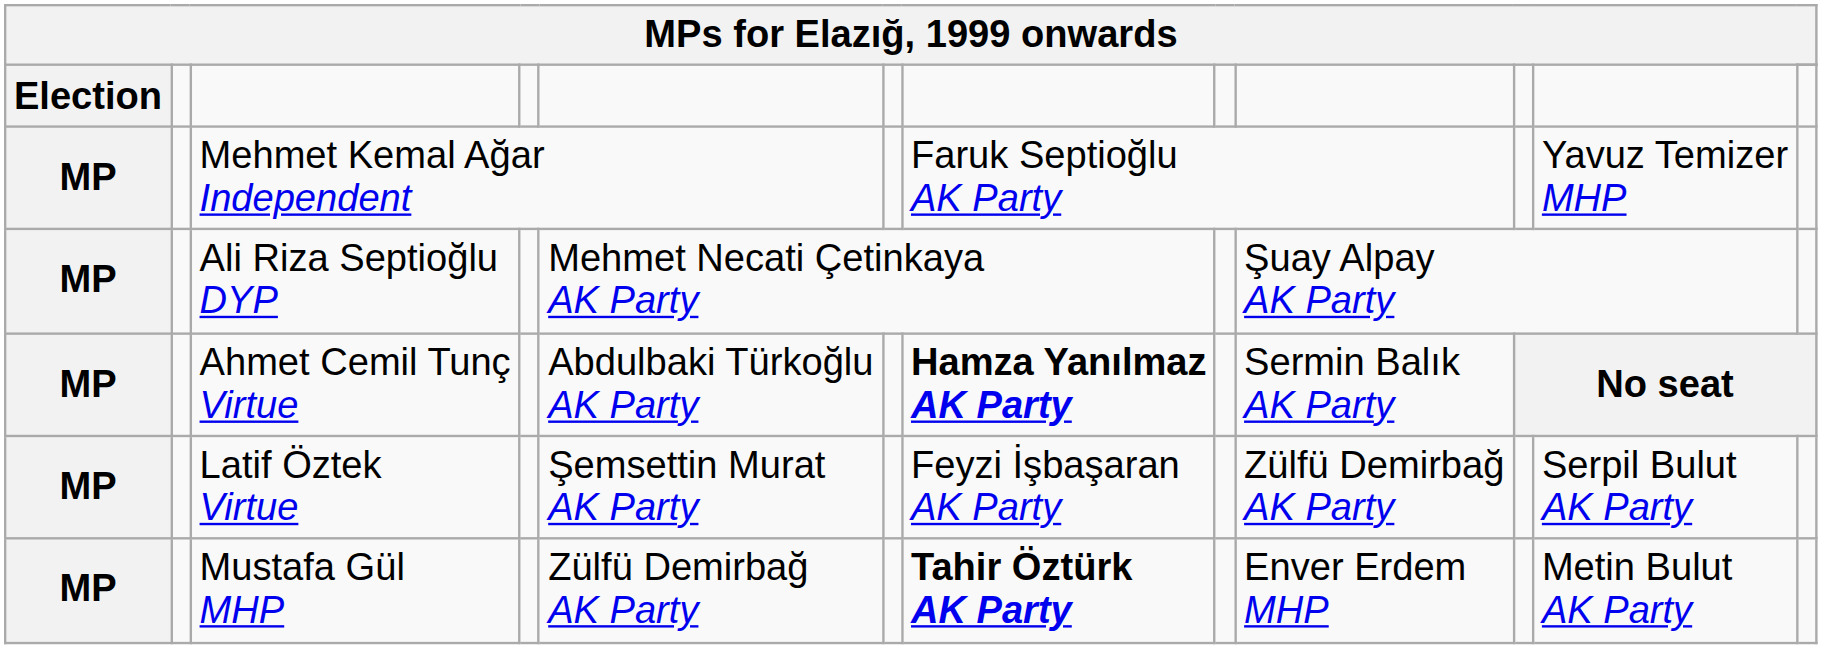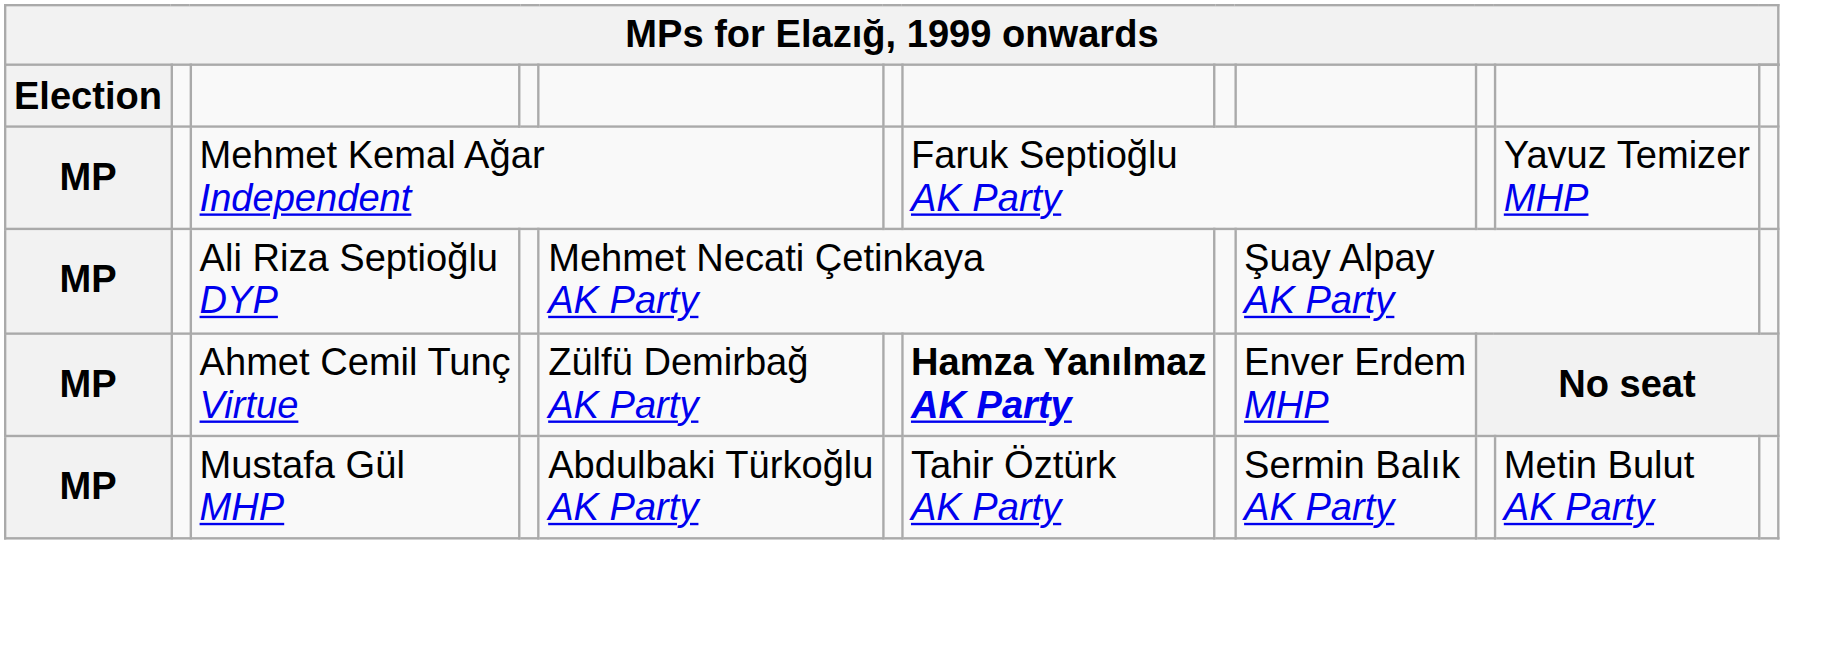Ahmet Cemil Tunç Virtue | column 5: Abdulbaki Türkoğlu AK Party -> Zülfü Demirbağ AK Party
Ahmet Cemil Tunç Virtue | column 9: Sermin Balık AK Party -> Enver Erdem MHP
- row: MP | Latif Öztek Virtue | Şemsettin Murat AK Party | Feyzi İşbaşaran AK Party | Zülfü Demirbağ AK Party | Serpil Bulut AK Party
Mustafa Gül MHP | column 5: Zülfü Demirbağ AK Party -> Abdulbaki Türkoğlu AK Party
Mustafa Gül MHP | column 7: bold -> normal
Mustafa Gül MHP | column 9: Enver Erdem MHP -> Sermin Balık AK Party
